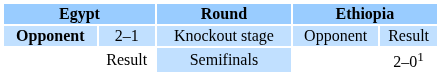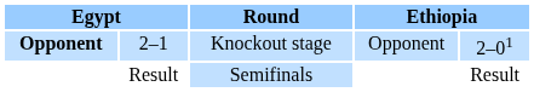row 2 | column 5: Result -> 2–01
row 3 | column 5: 2–01 -> Result
